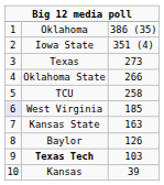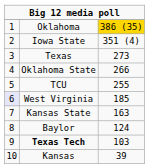Oklahoma | column 3: no background -> gold background
TCU | column 3: 258 -> 255
Baylor | column 3: 126 -> 124
